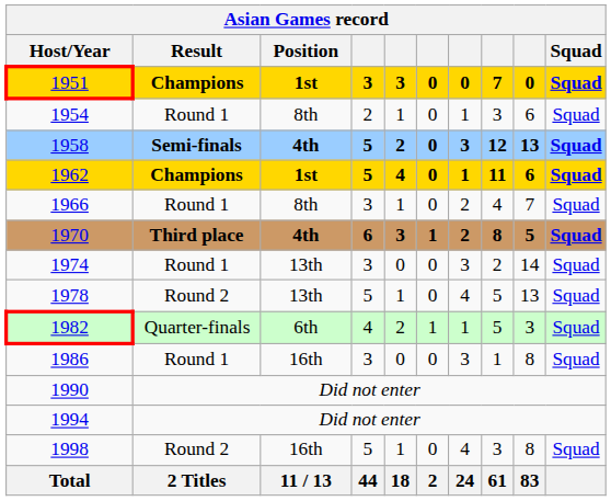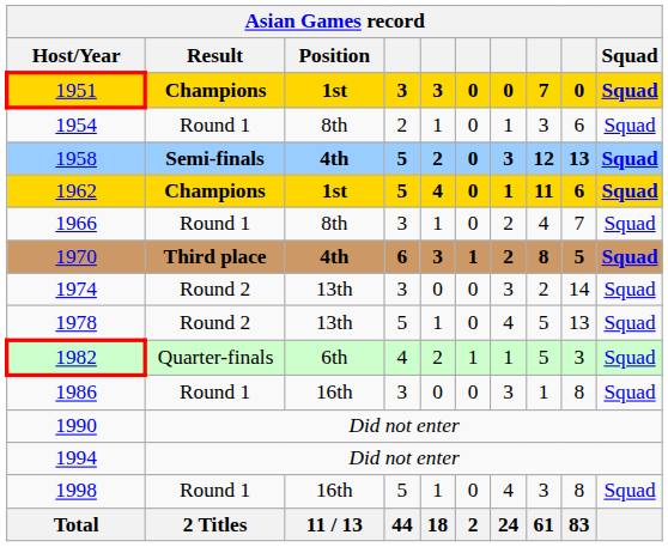1974 | Result: Round 1 -> Round 2
1998 | Result: Round 2 -> Round 1
